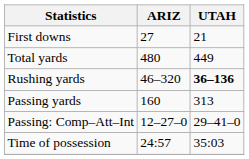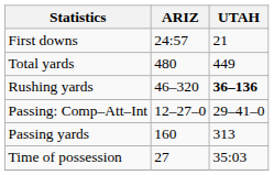First downs | ARIZ: 27 -> 24:57
rows swapped: Passing yards <-> Passing: Comp–Att–Int
Time of possession | ARIZ: 24:57 -> 27
